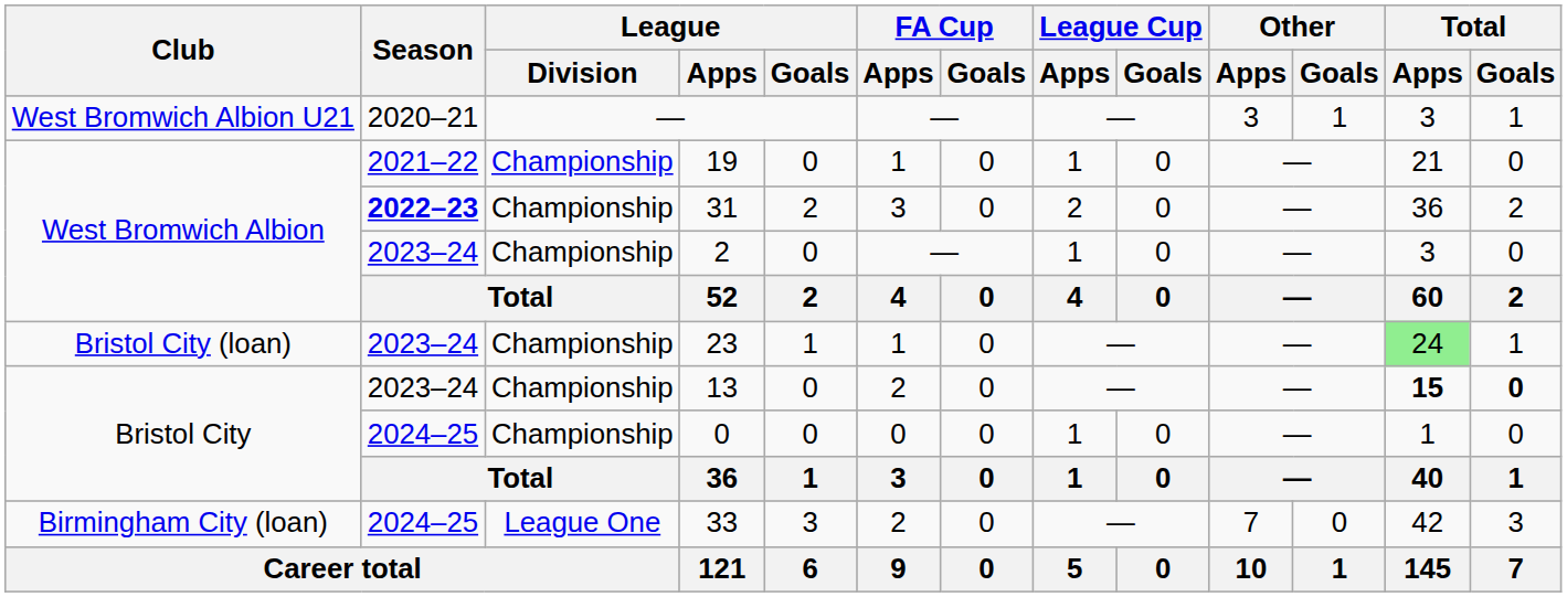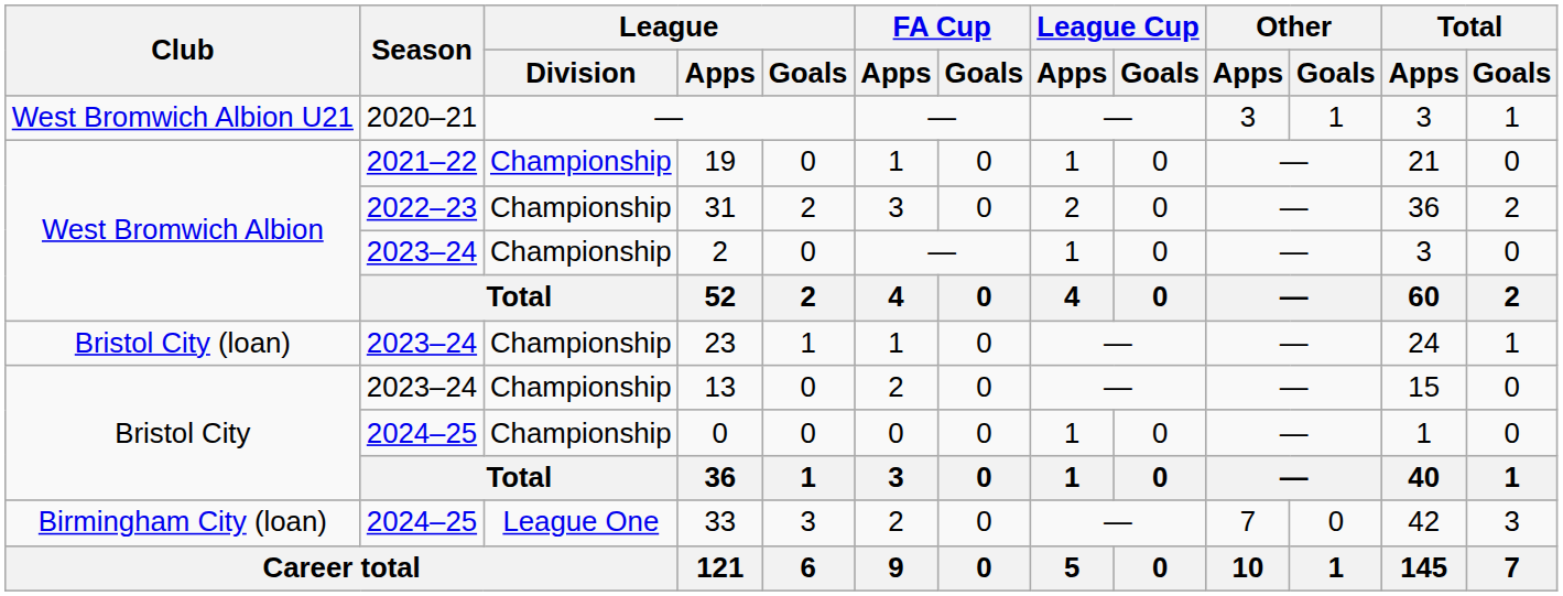31 | Season: bold -> normal
23 | Total / Apps: lightgreen background -> no background
13 | Total / Apps: bold -> normal
13 | Total / Goals: bold -> normal
